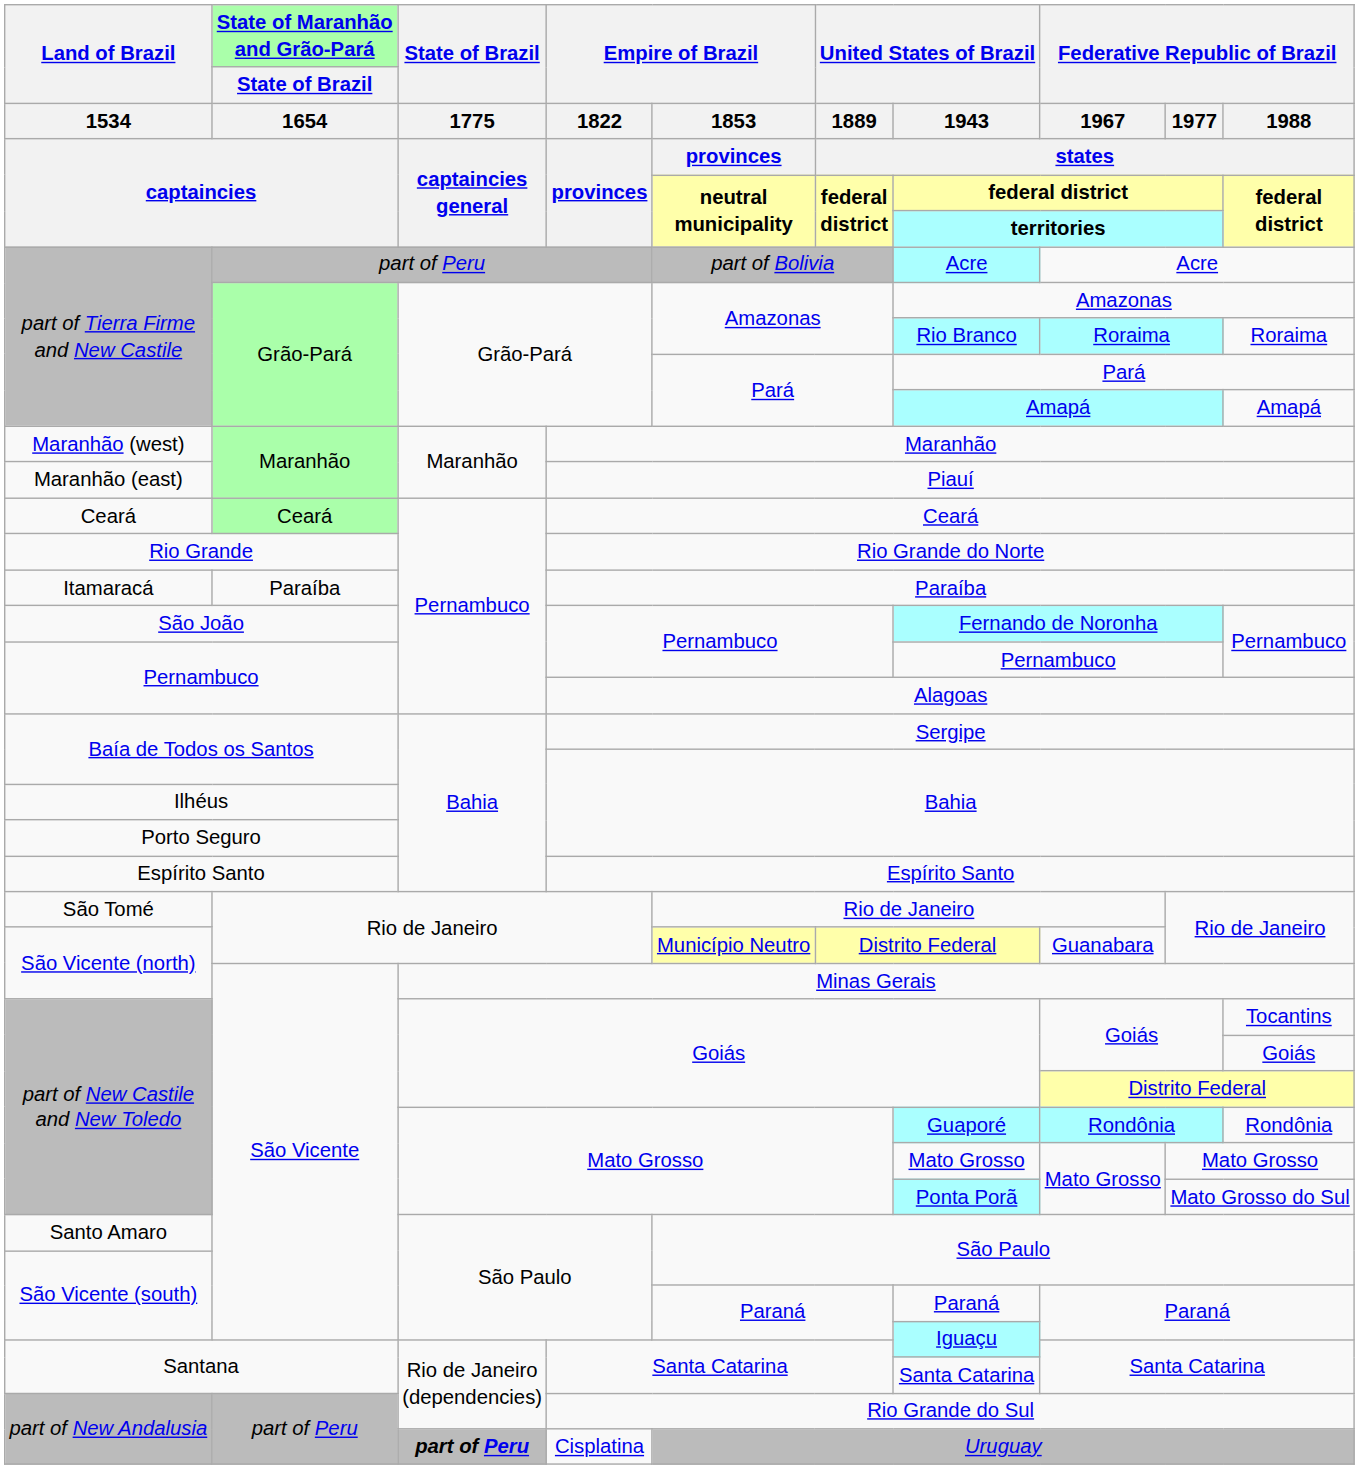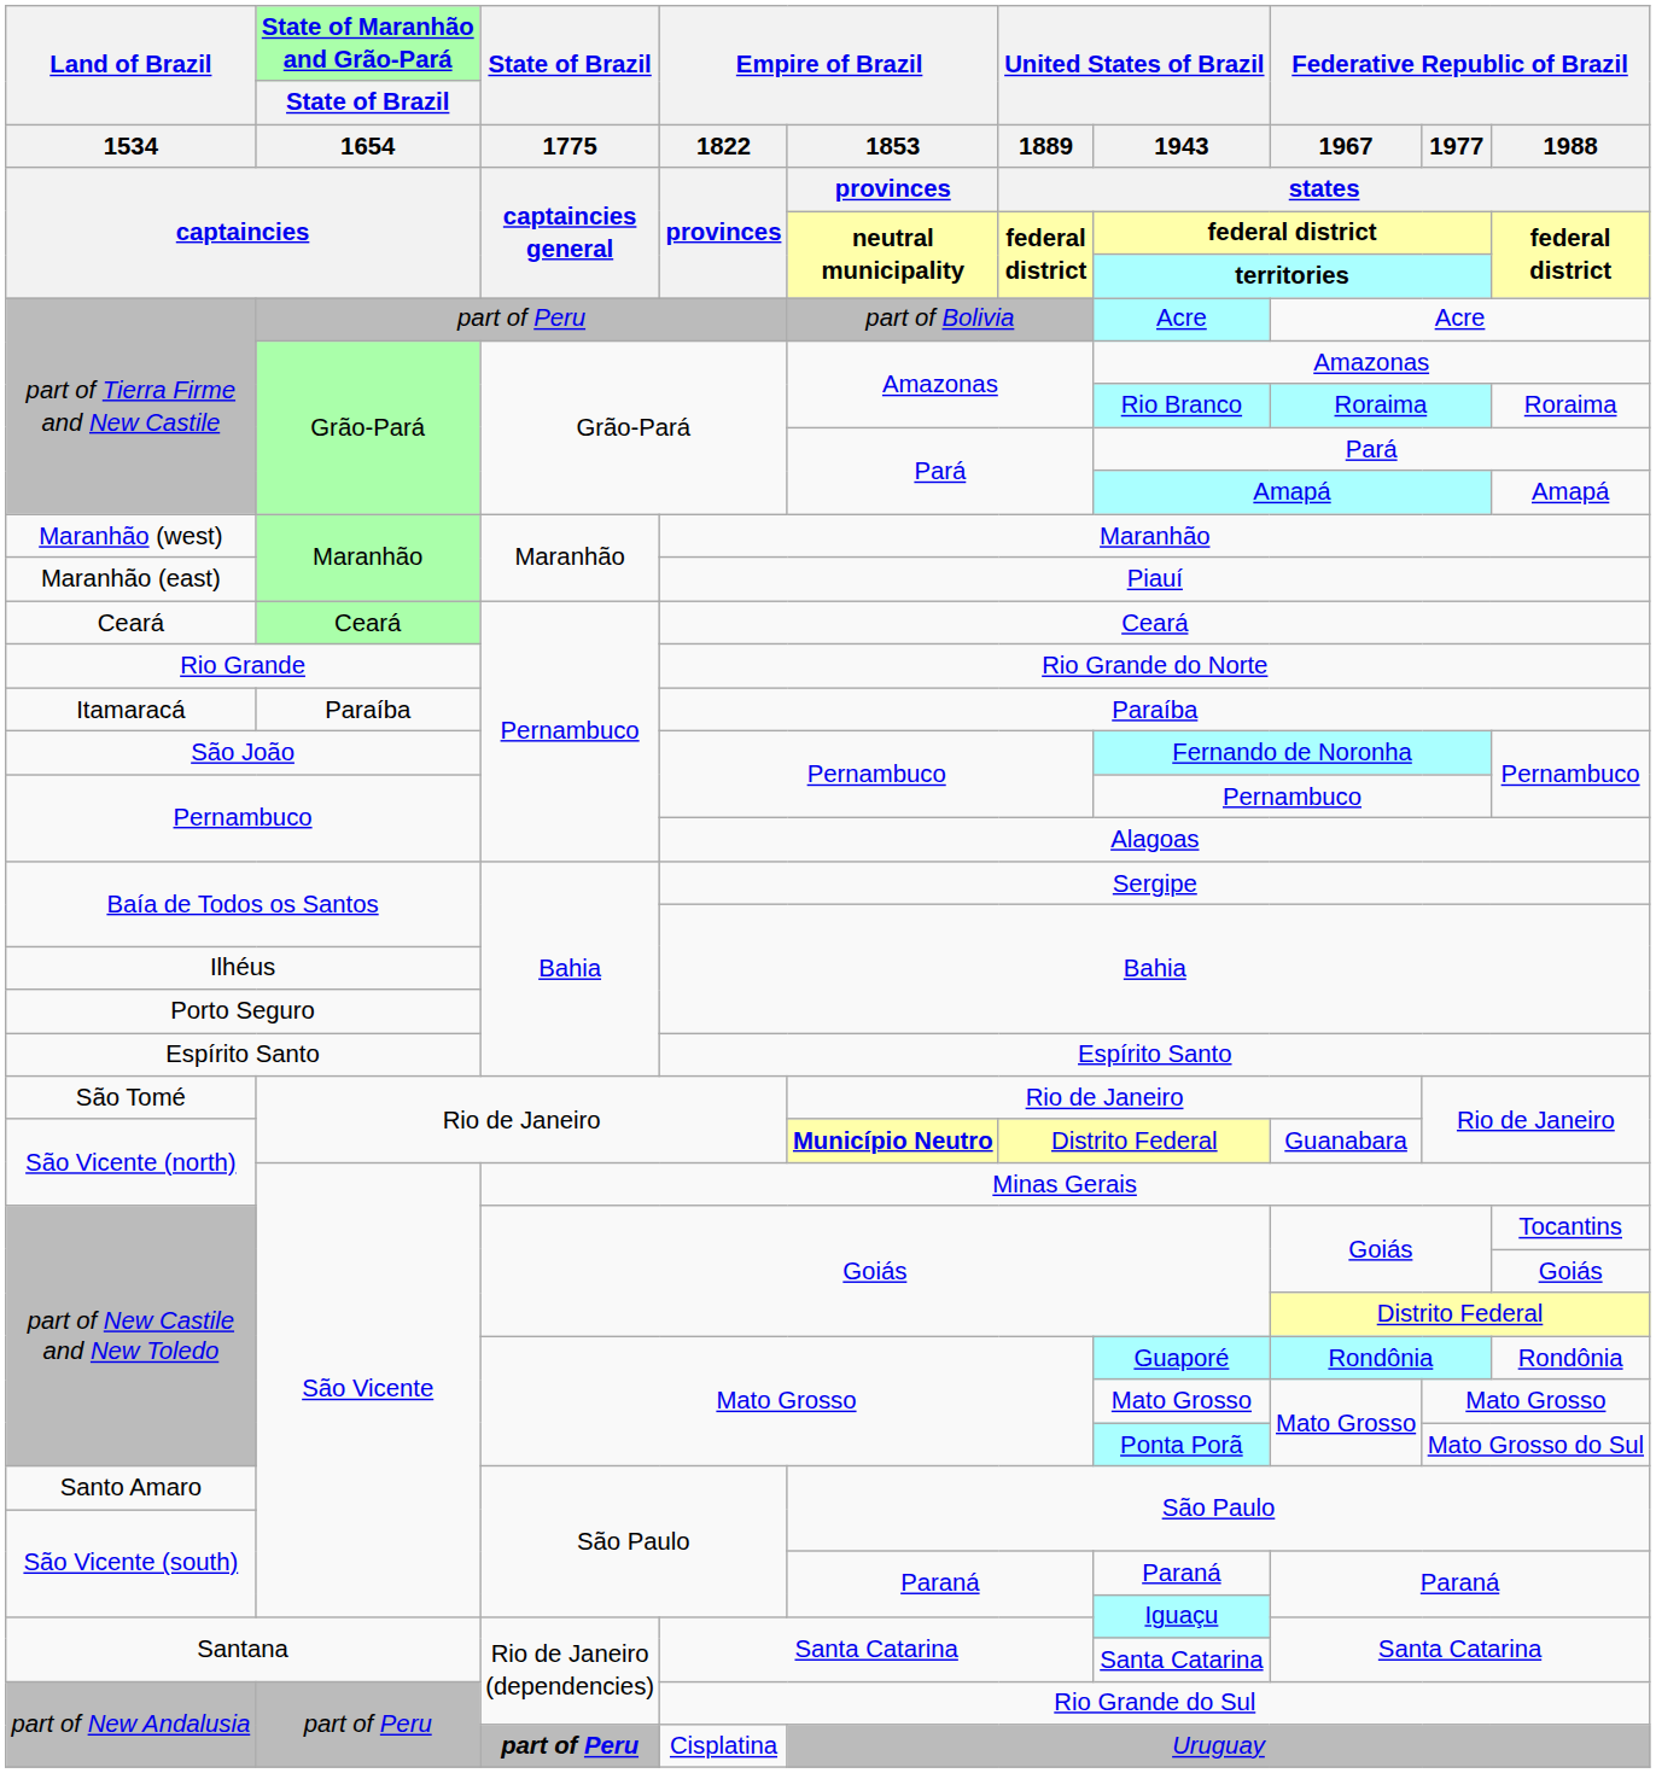São Vicente (north) / Rio de Janeiro | Empire of Brazil / 1853 / provinces / neutral municipality: normal -> bold
